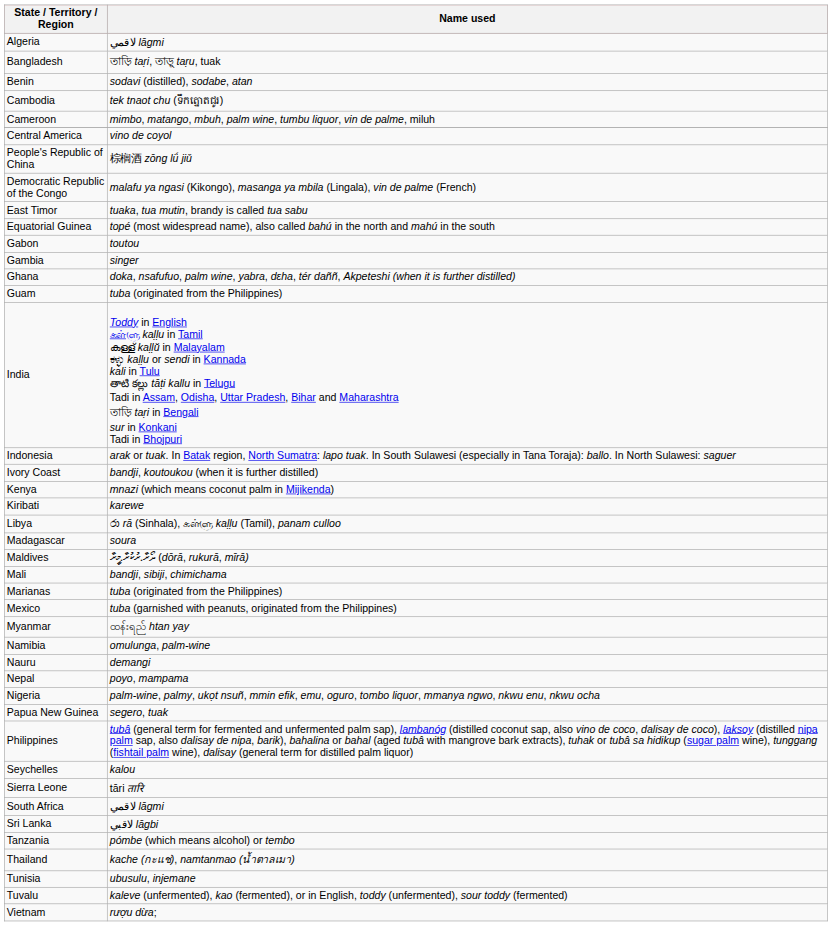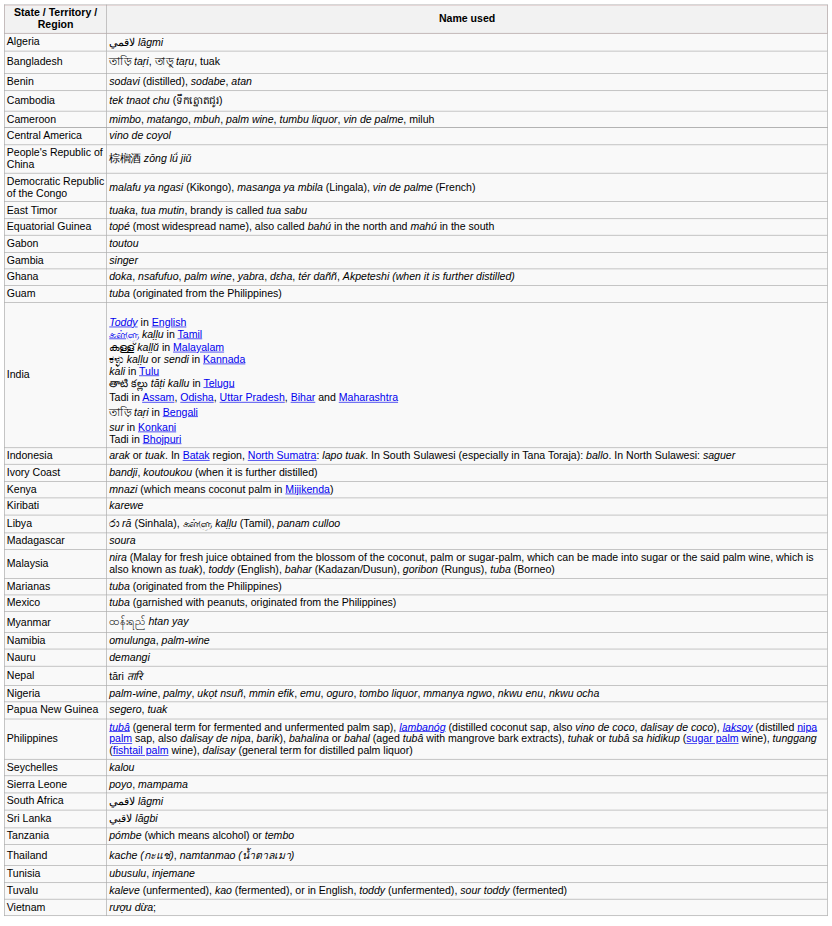+ row: Malaysia | nira (Malay for fresh juice obtained from the blossom of the coconut, palm or sugar-palm, which can be made into sugar or the said palm wine, which is also known as tuak), toddy (English), bahar (Kadazan/Dusun), goribon (Rungus), tuba (Borneo)
- row: Maldives | ދޯރާ،ރުކުރާ،މީރާ (dōrā, rukurā, mīrā)
- row: Mali | bandji, sibiji, chimichama
Nepal | Name used: poyo, mampama -> tāri तारि
Sierra Leone | Name used: tāri तारि -> poyo, mampama
